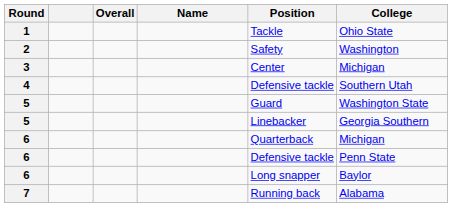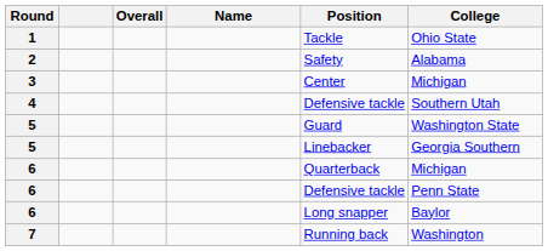2 | College: Washington -> Alabama
7 | College: Alabama -> Washington
